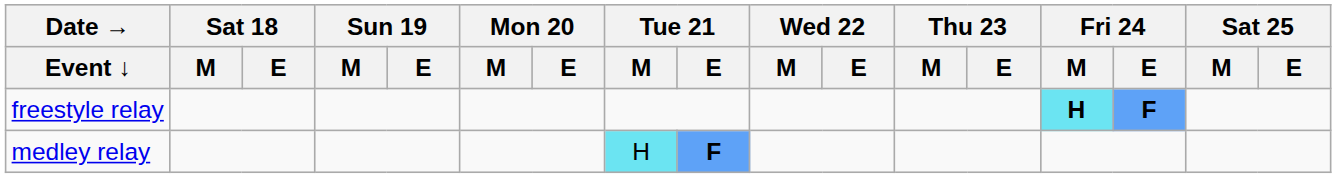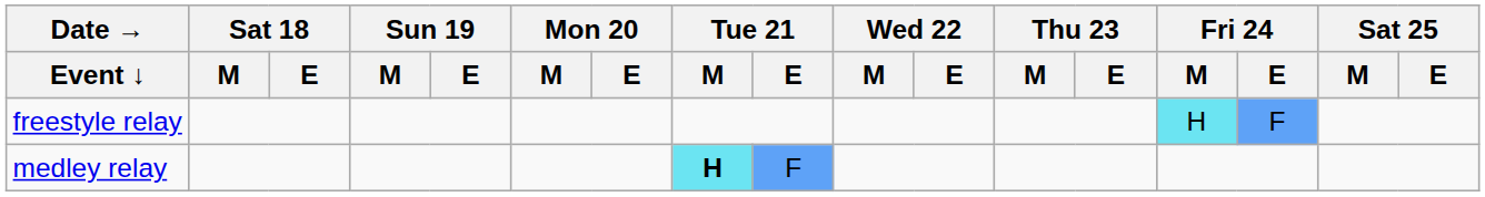freestyle relay | Fri 24 / M: bold -> normal
freestyle relay | Fri 24 / E: bold -> normal
medley relay | Tue 21 / M: normal -> bold
medley relay | Tue 21 / E: bold -> normal
